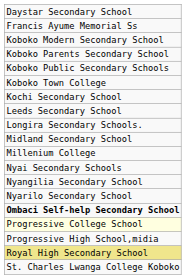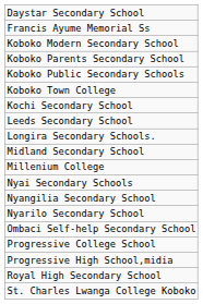row 15 | column 1: bold -> normal
row 16 | column 1: lightyellow background -> no background
row 18 | column 1: khaki background -> no background
